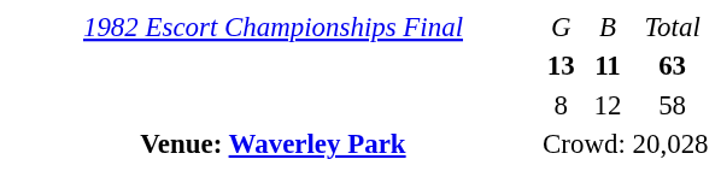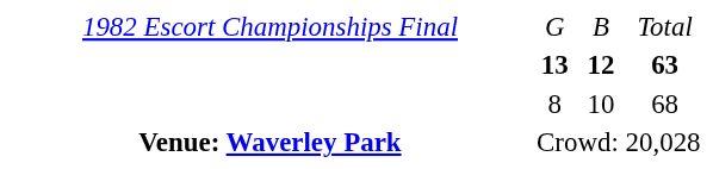13 | column 3: 11 -> 12
8 | column 3: 12 -> 10
8 | column 4: 58 -> 68
